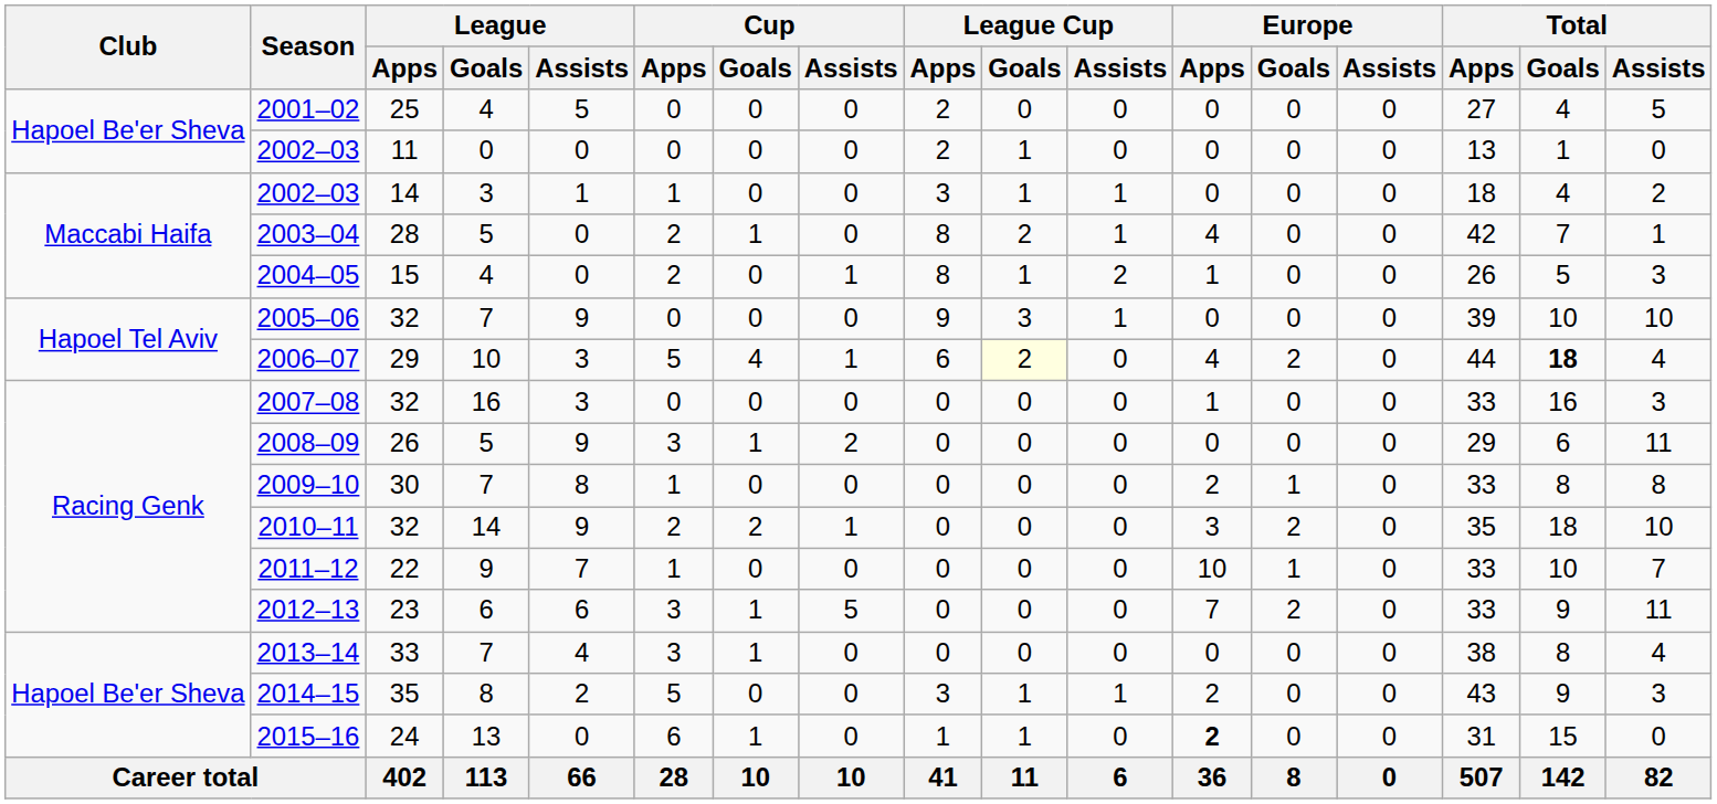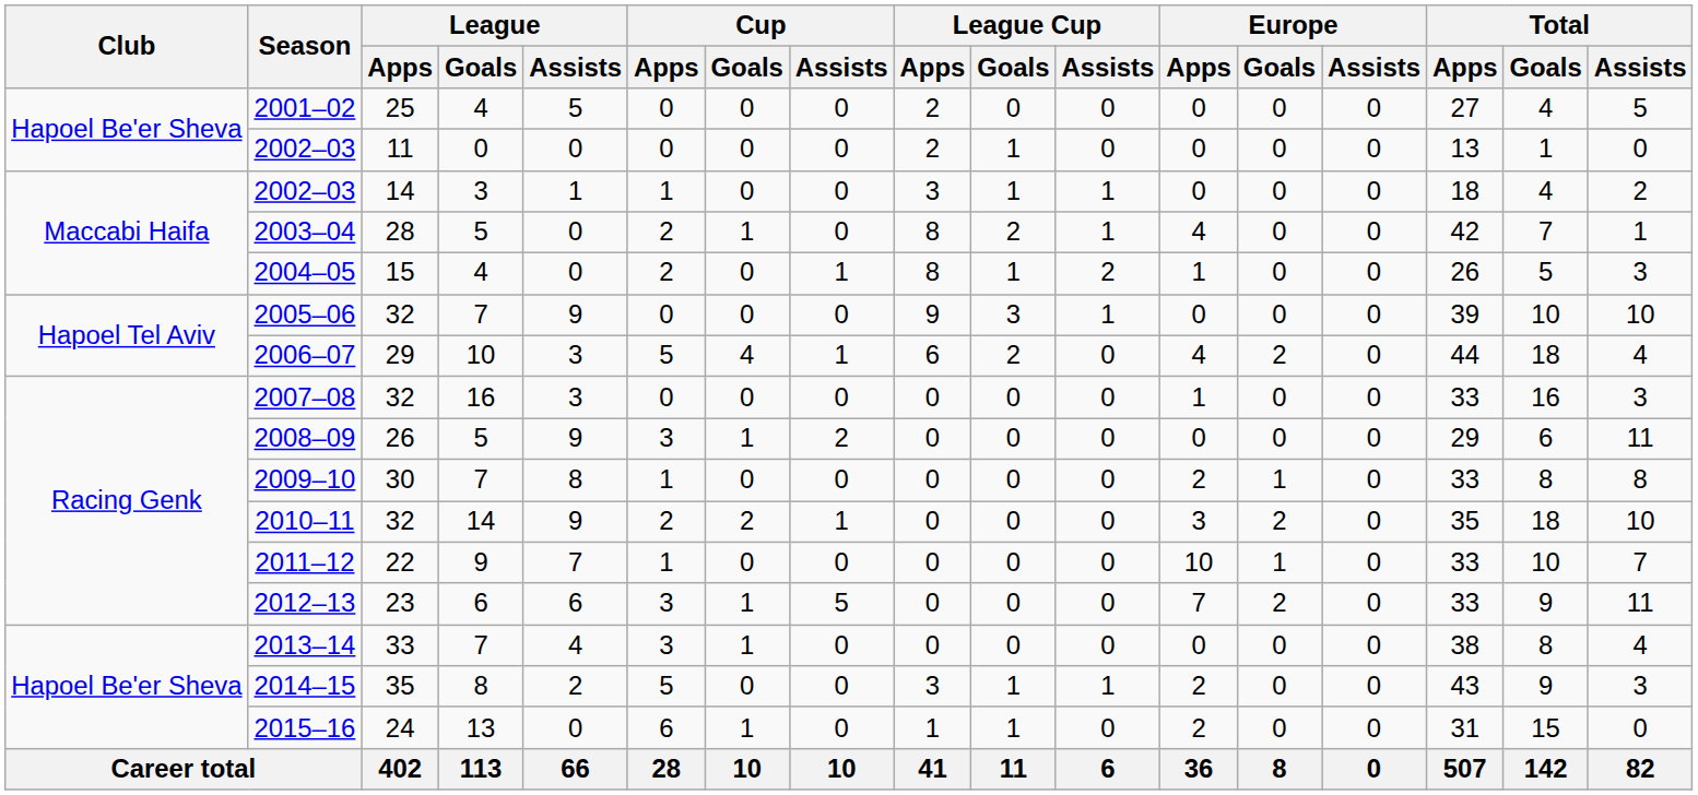2006–07 | League Cup / Goals: lightyellow background -> no background
2006–07 | Total / Goals: bold -> normal
2015–16 | Europe / Apps: bold -> normal
